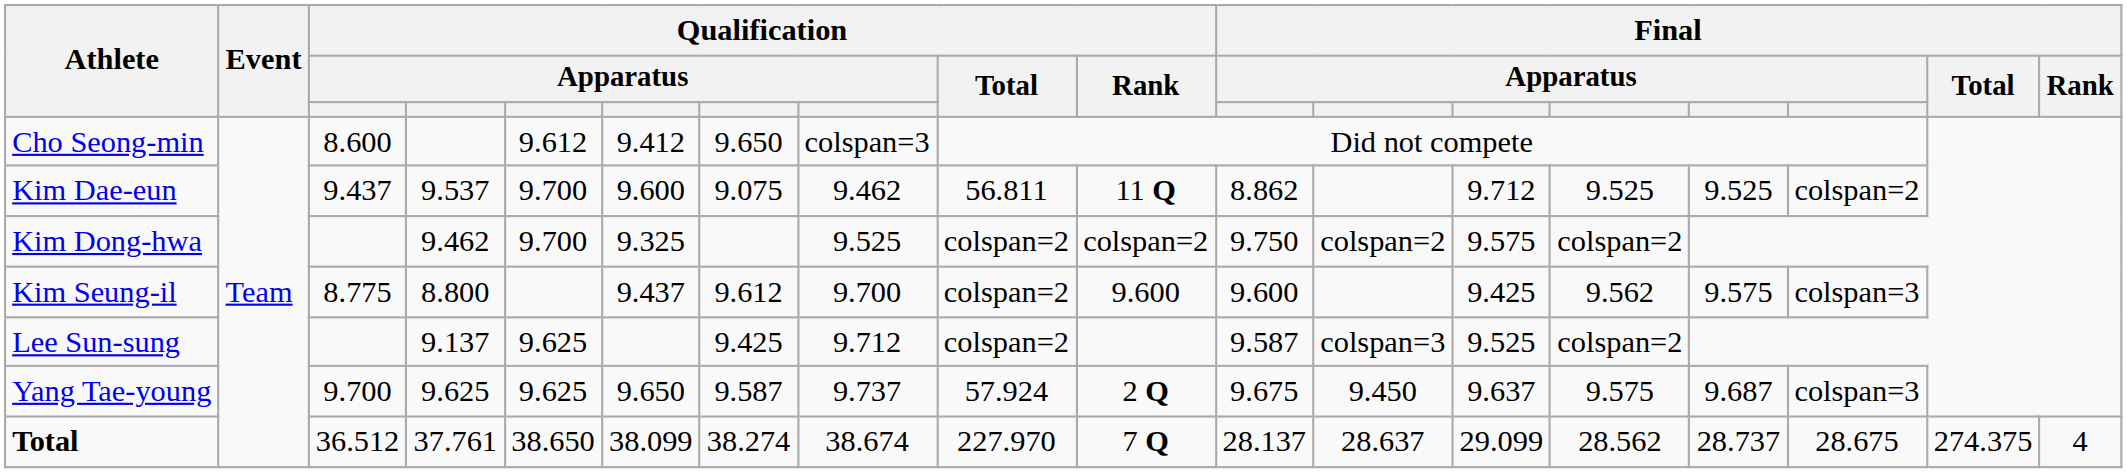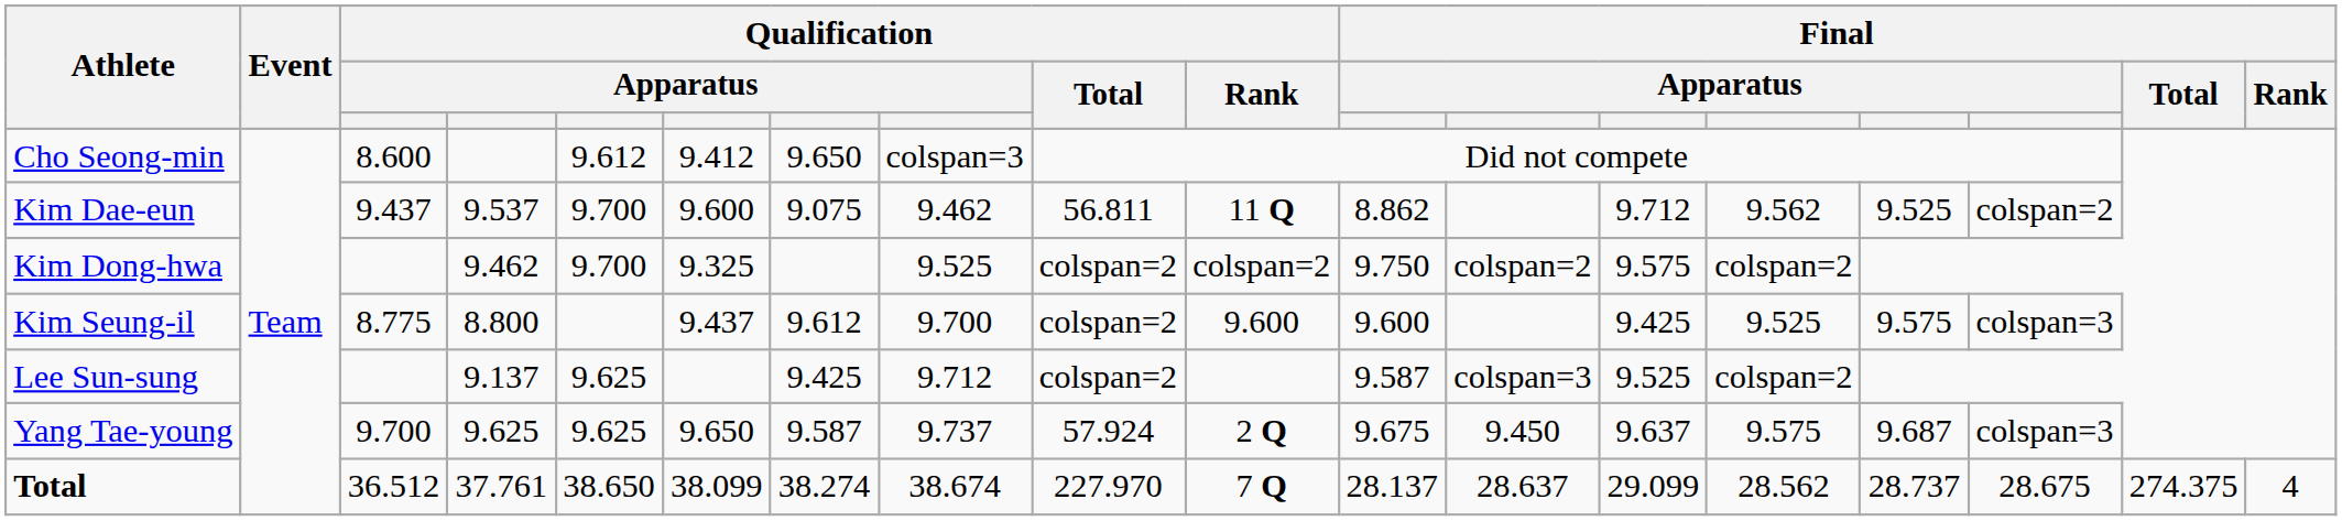Kim Dae-eun | column 14: 9.525 -> 9.562
Kim Seung-il | column 14: 9.562 -> 9.525
